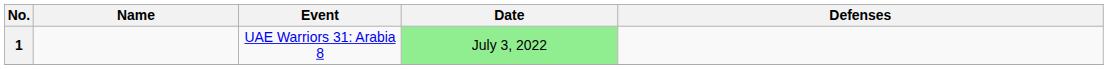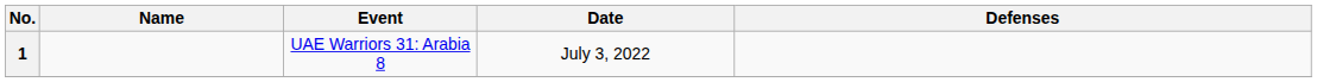1 | Date: lightgreen background -> no background
